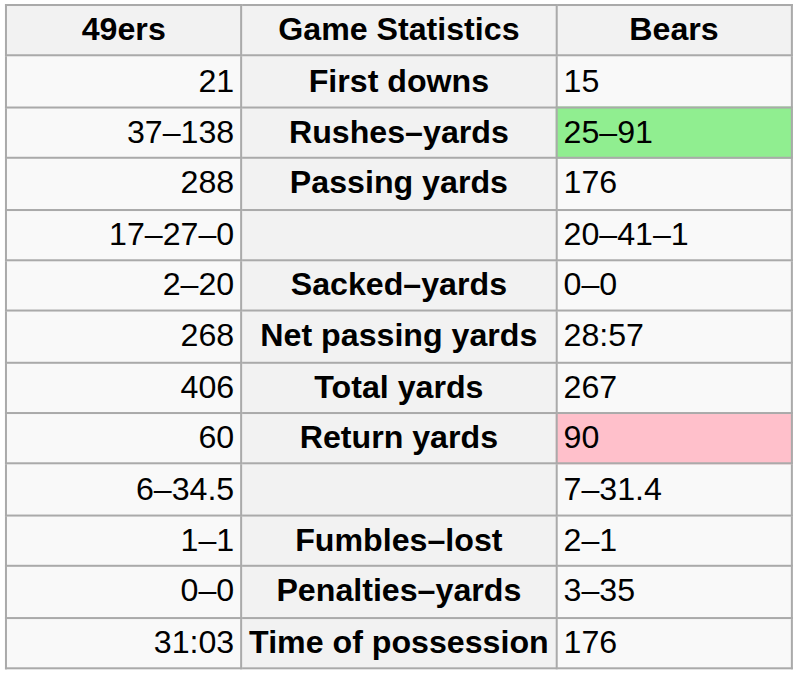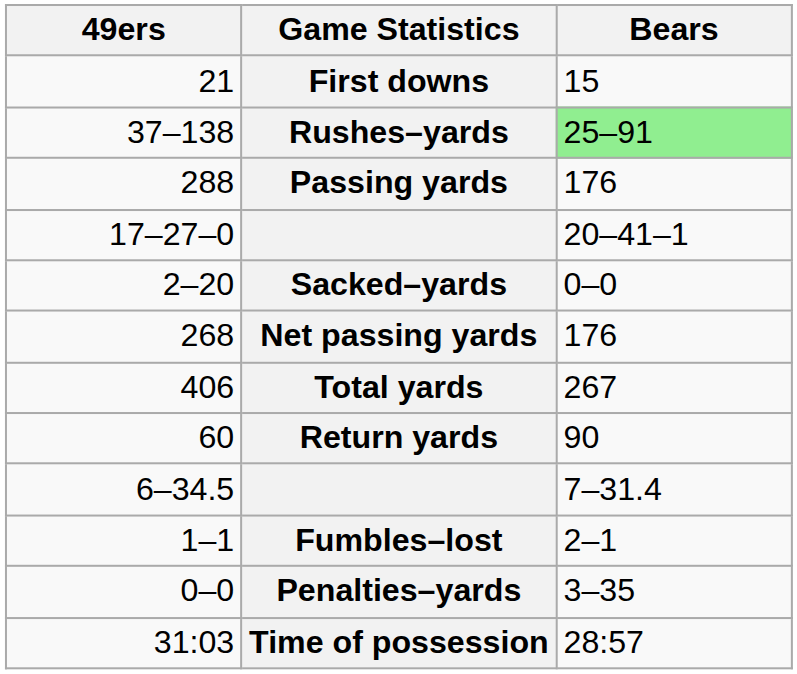Net passing yards | Bears: 28:57 -> 176
Return yards | Bears: pink background -> no background
Time of possession | Bears: 176 -> 28:57
